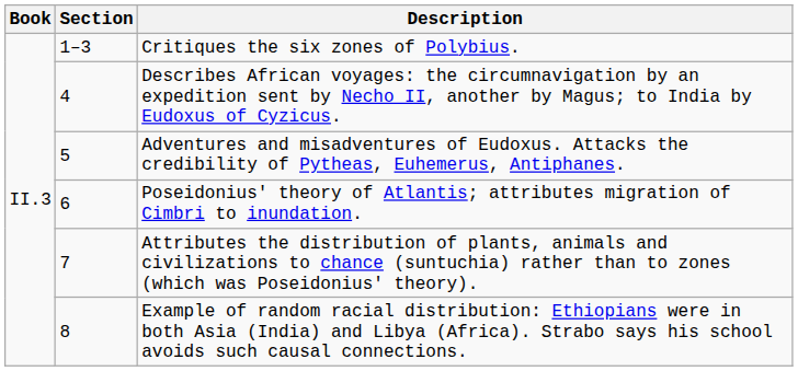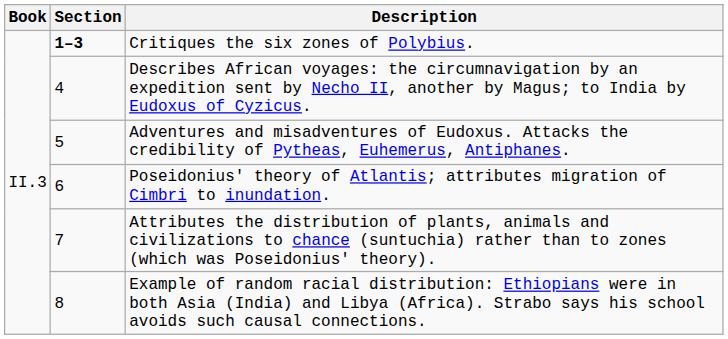Critiques the six zones of Polybius. | Section: normal -> bold
